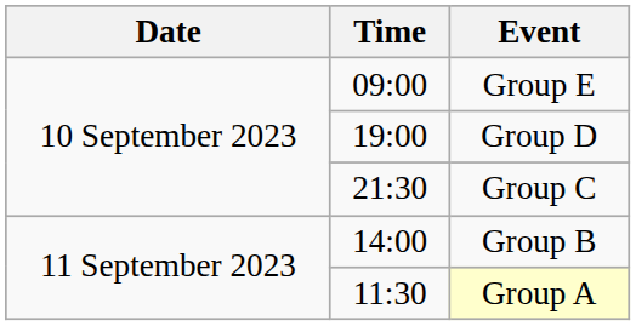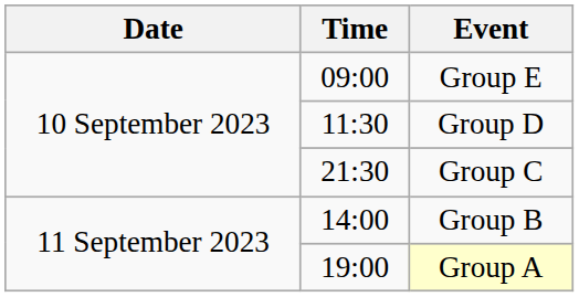Group D | Time: 19:00 -> 11:30
Group A | Time: 11:30 -> 19:00
